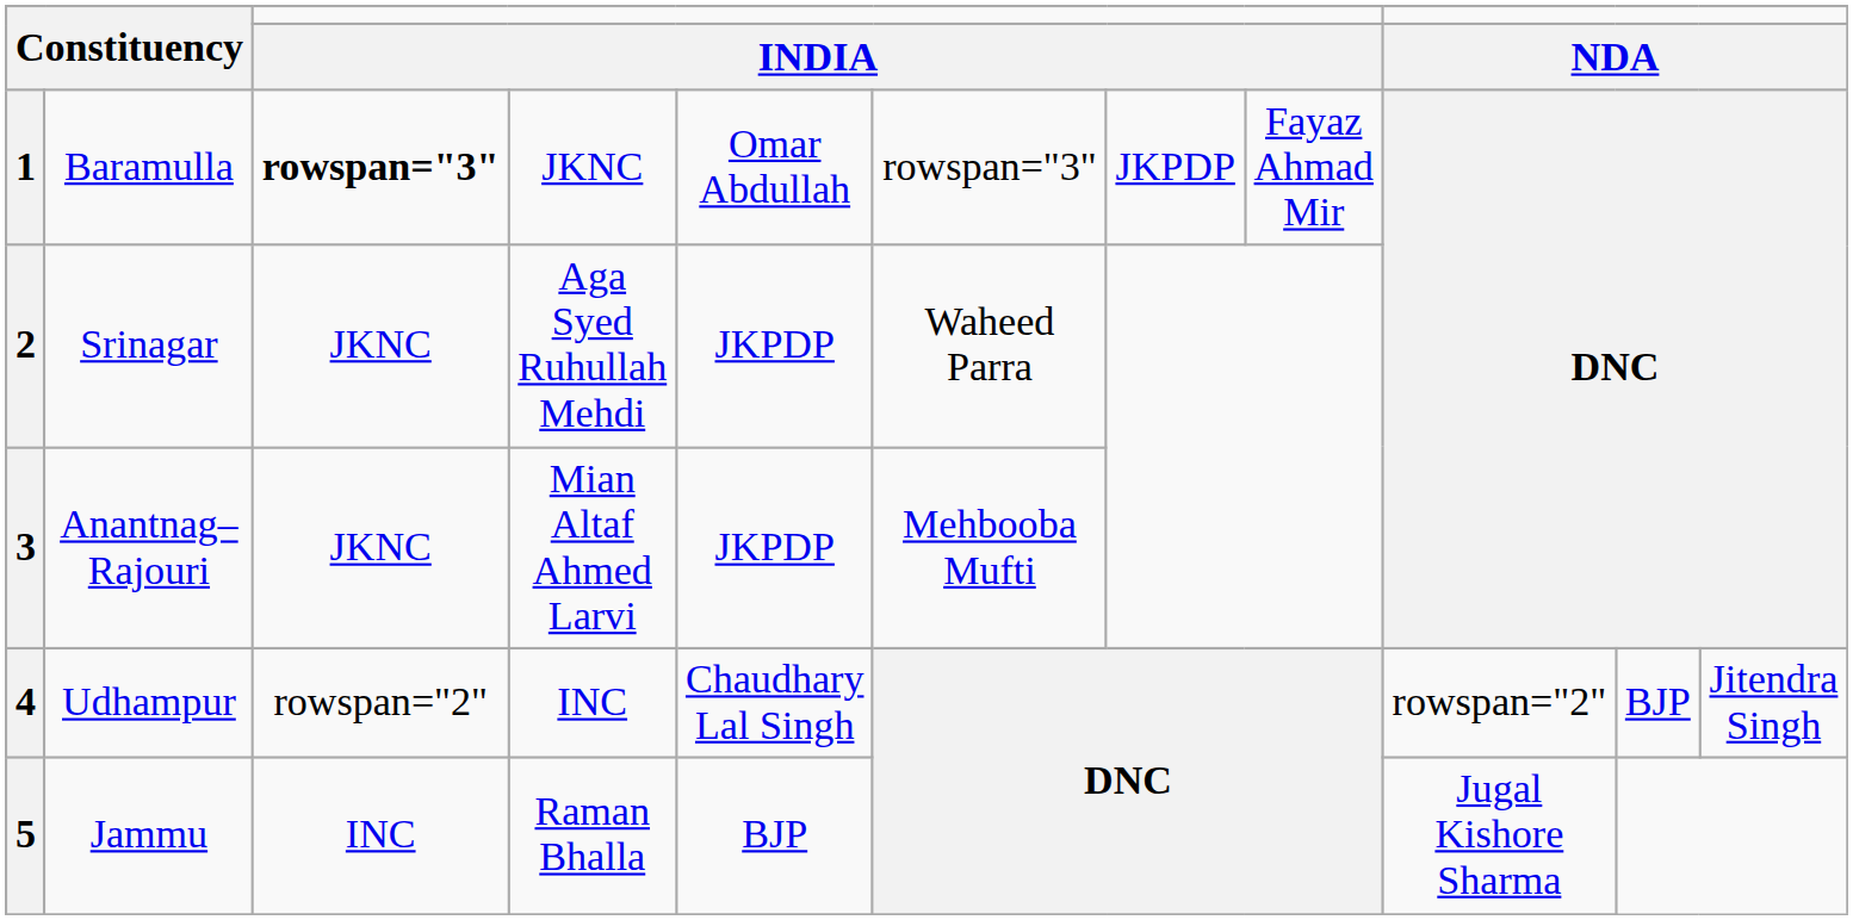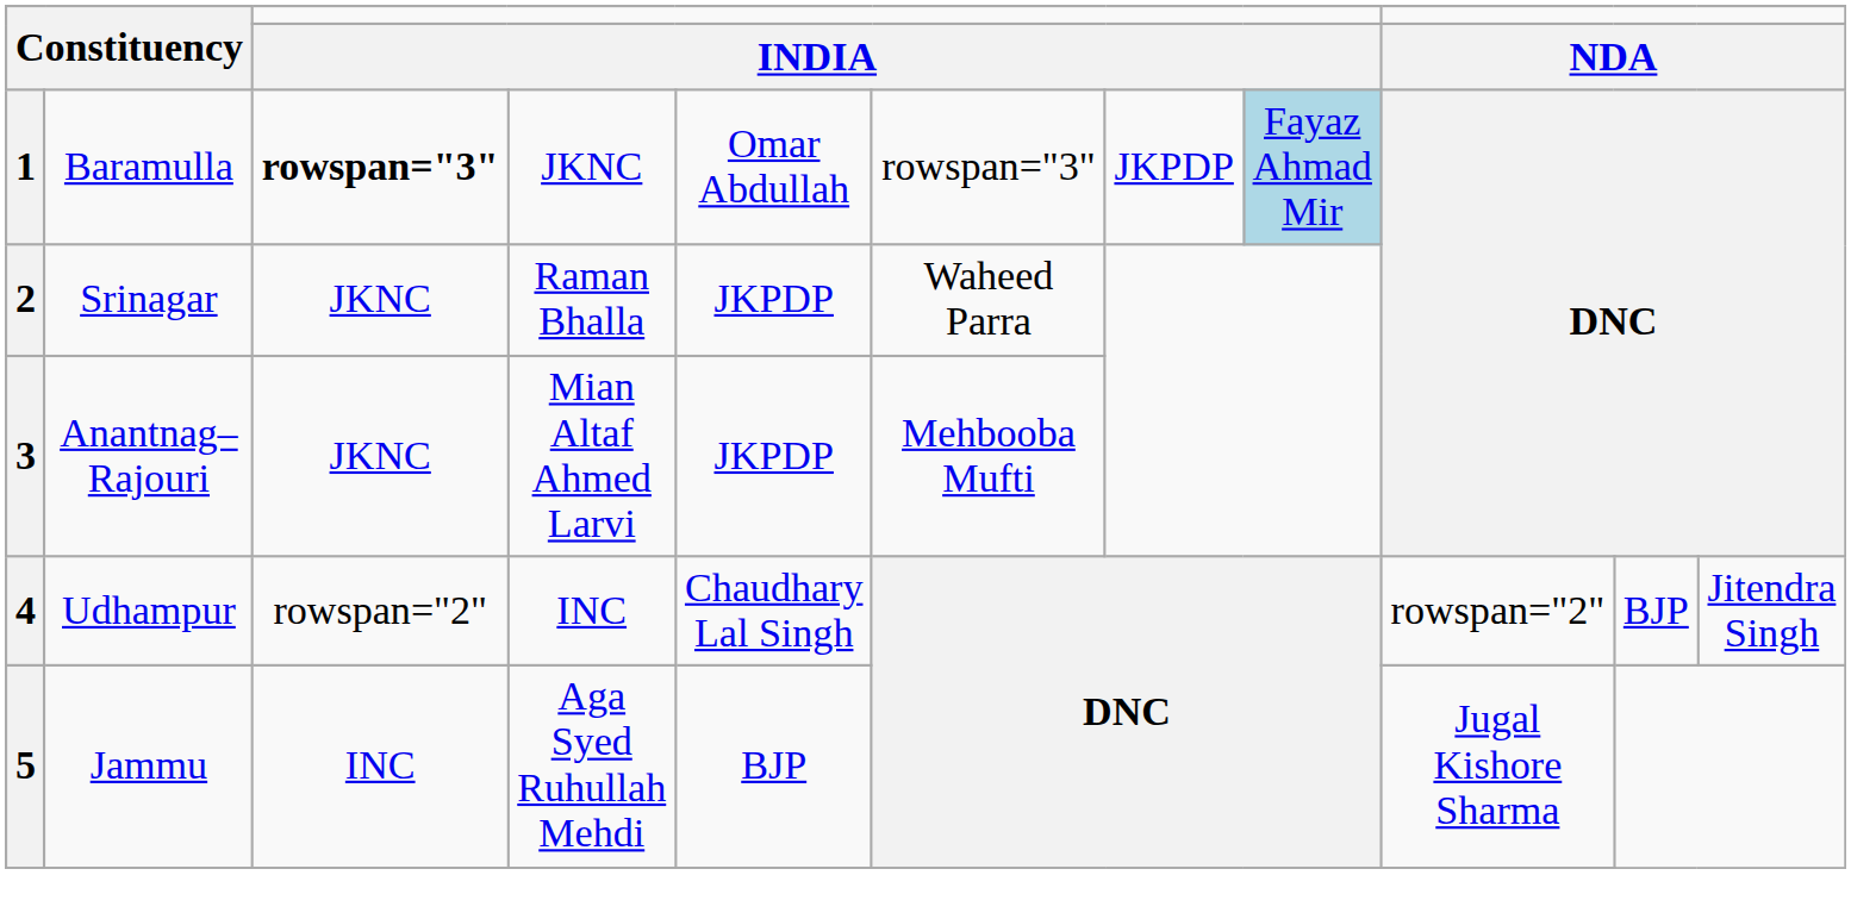1 | column 8: no background -> lightblue background
2 | column 4: Aga Syed Ruhullah Mehdi -> Raman Bhalla
5 | column 4: Raman Bhalla -> Aga Syed Ruhullah Mehdi
